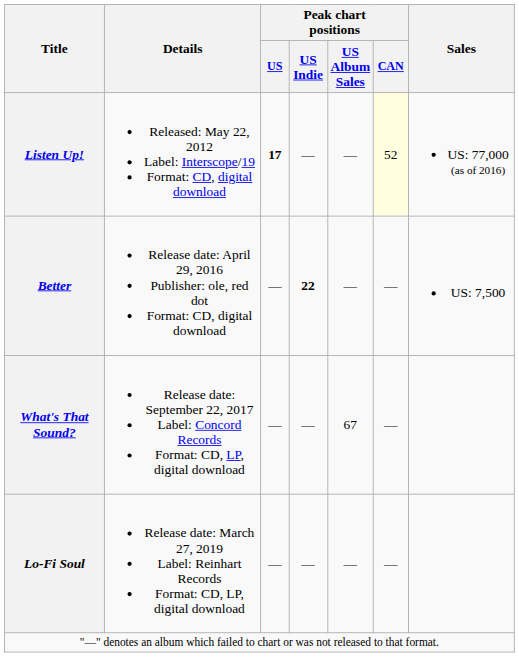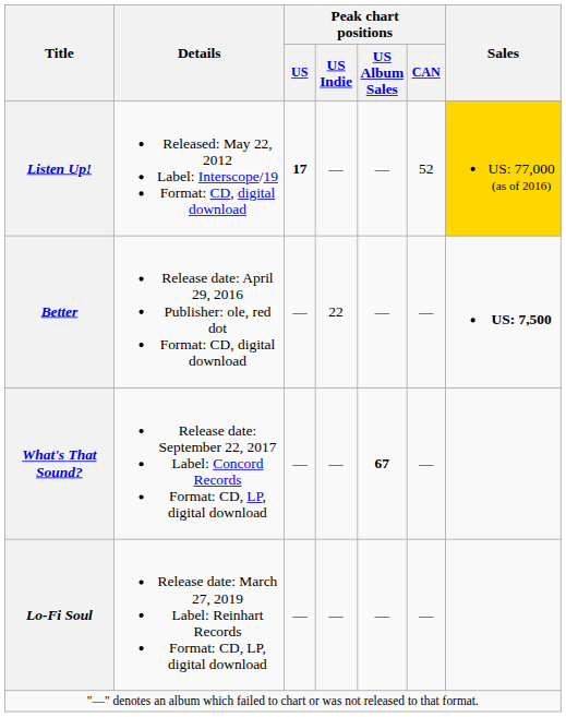Listen Up! | Peak chart positions / CAN: lightyellow background -> no background
Listen Up! | Sales: no background -> gold background
Better | Peak chart positions / US Indie: bold -> normal
Better | Sales: normal -> bold
What's That Sound? | Peak chart positions / US Album Sales: normal -> bold
